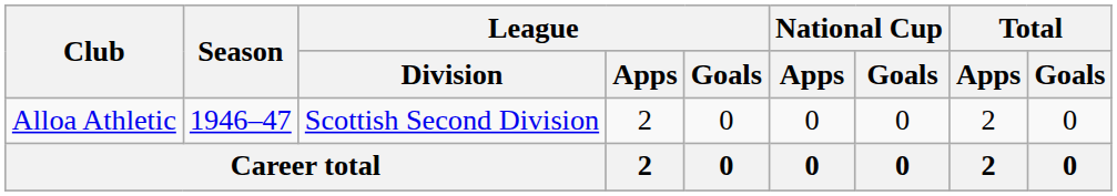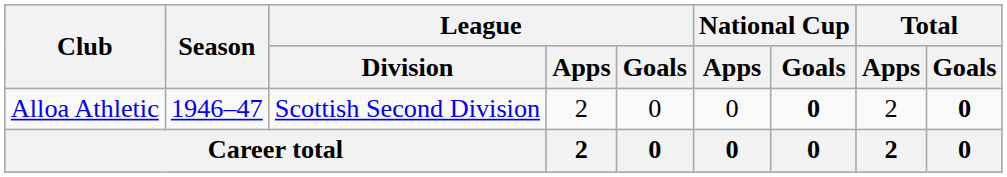Alloa Athletic | National Cup / Goals: normal -> bold
Alloa Athletic | Total / Goals: normal -> bold
